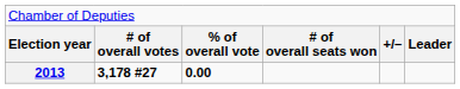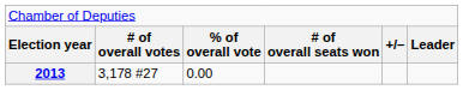2013 | column 2: bold -> normal
2013 | column 3: bold -> normal
